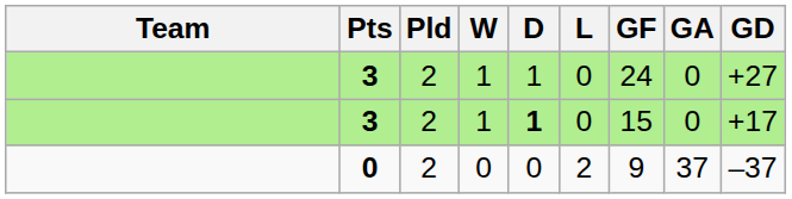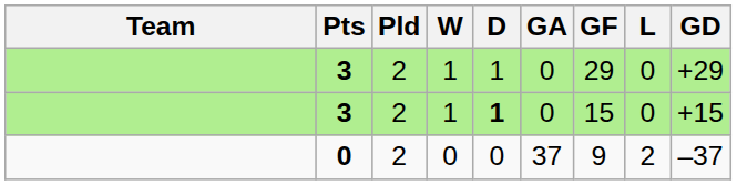columns swapped: L <-> GA
row 2 | GF: 24 -> 29
row 2 | GD: +27 -> +29
row 3 | GD: +17 -> +15
